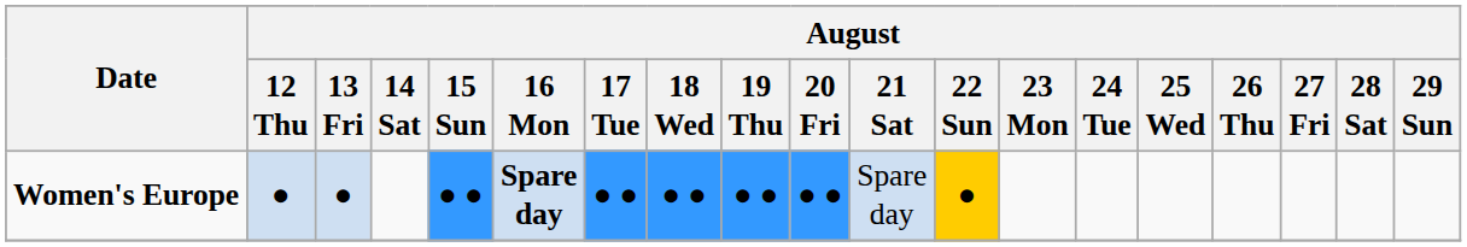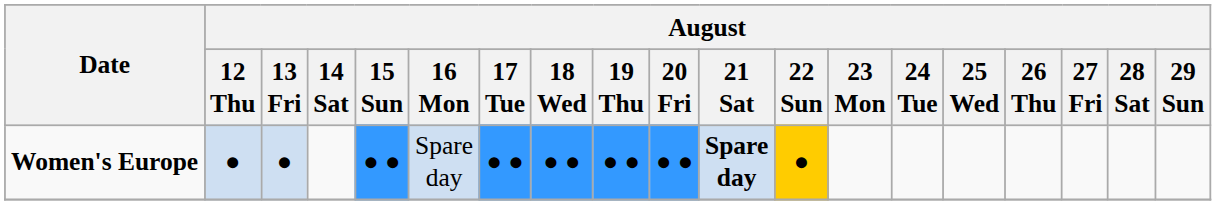Women's Europe | August / 16 Mon: bold -> normal
Women's Europe | August / 21 Sat: normal -> bold
